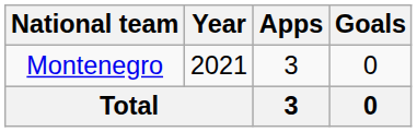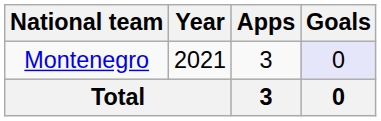Montenegro | Goals: no background -> lavender background
